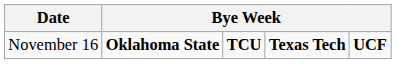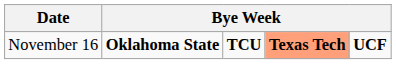November 16 | column 4: no background -> lightsalmon background
